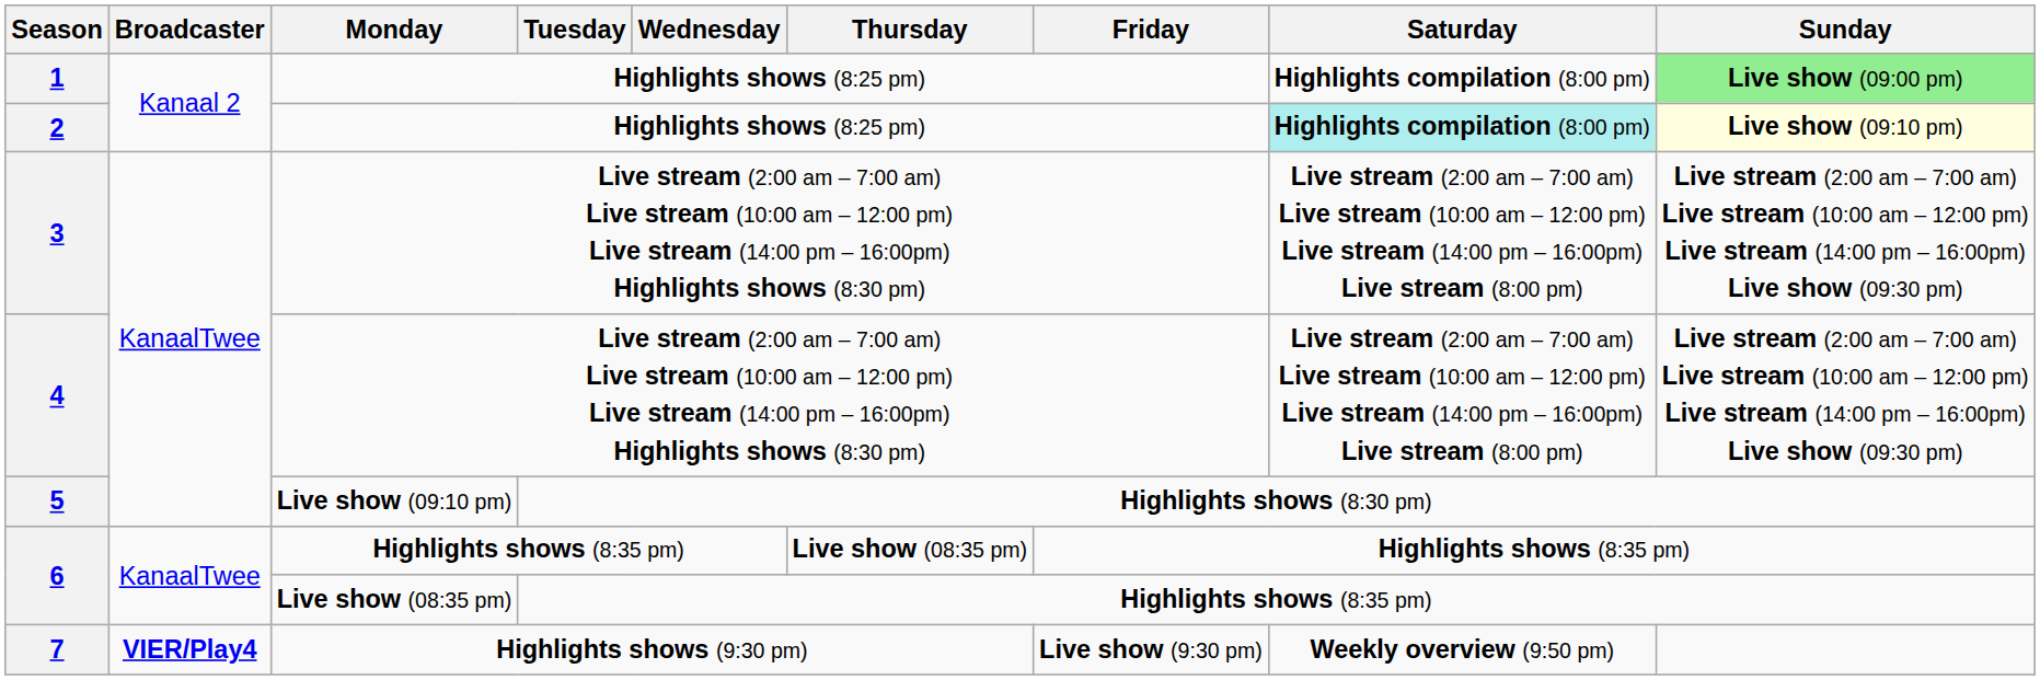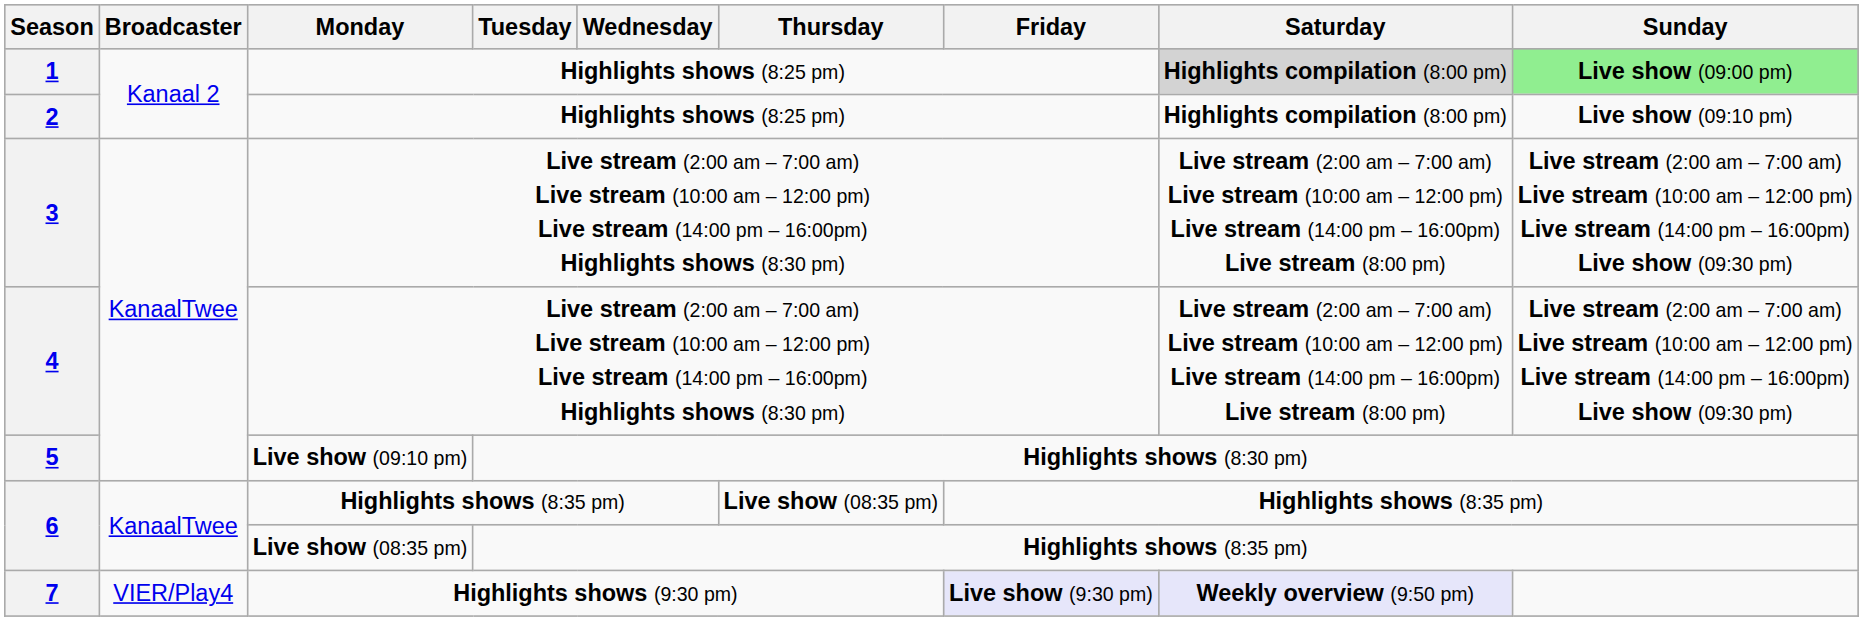1 | Saturday: no background -> lightgrey background
2 | Saturday: paleturquoise background -> no background
2 | Sunday: lightyellow background -> no background
7 | Broadcaster: bold -> normal
7 | Friday: no background -> lavender background
7 | Saturday: no background -> lavender background
